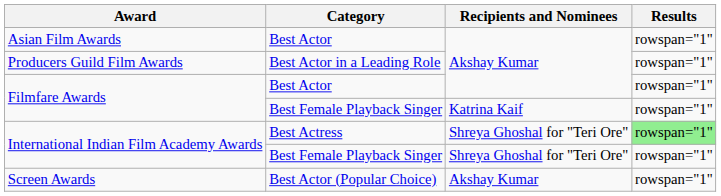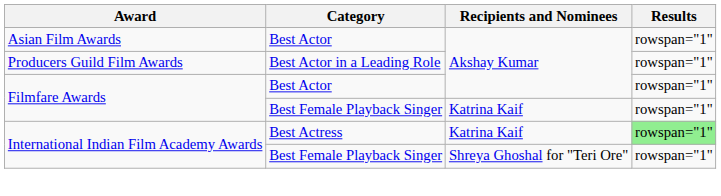International Indian Film Academy Awards / Best Actress | Recipients and Nominees: Shreya Ghoshal for "Teri Ore" -> Katrina Kaif
- row: Screen Awards | Best Actor (Popular Choice) | Akshay Kumar | rowspan="1"
